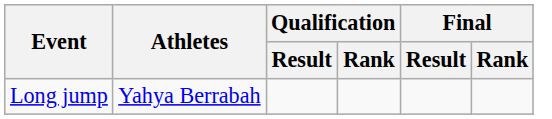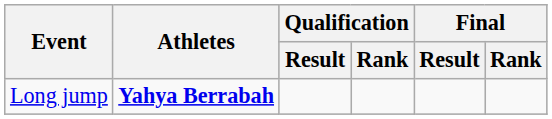Long jump | Athletes: normal -> bold
